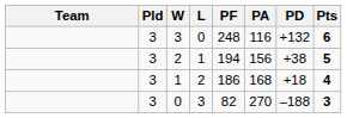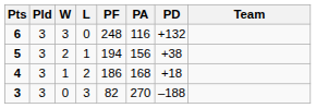columns swapped: Team <-> Pts
